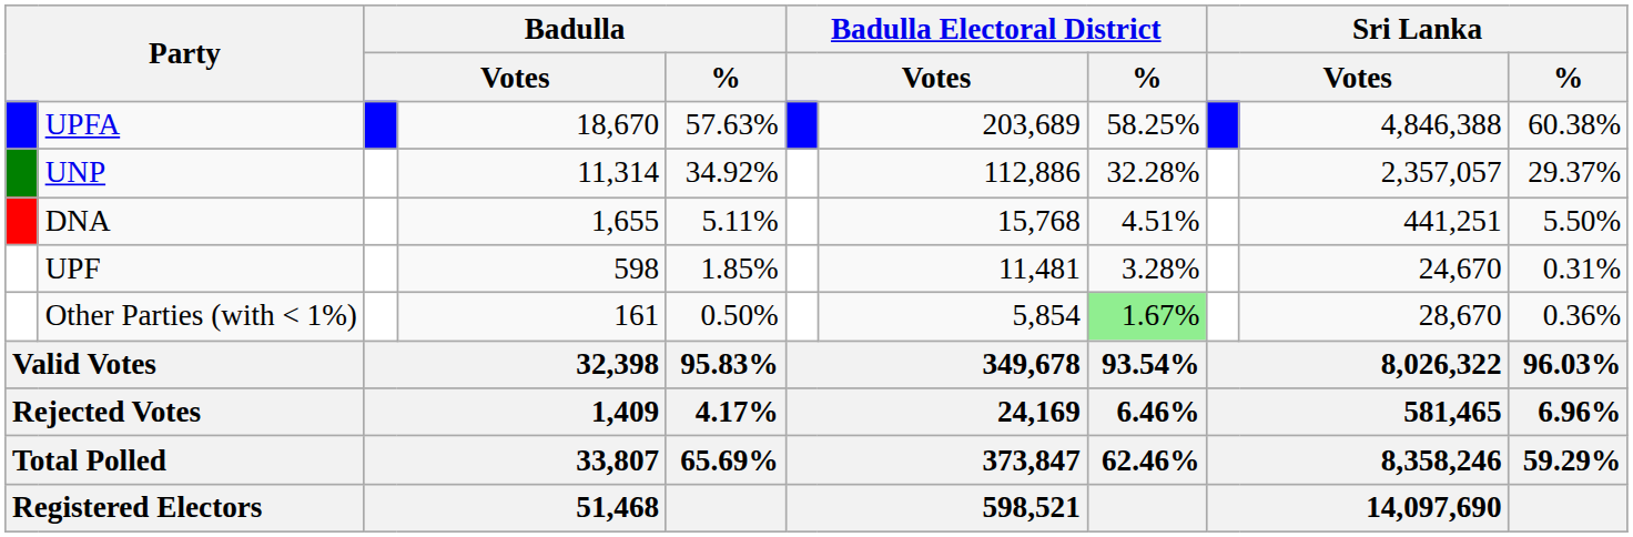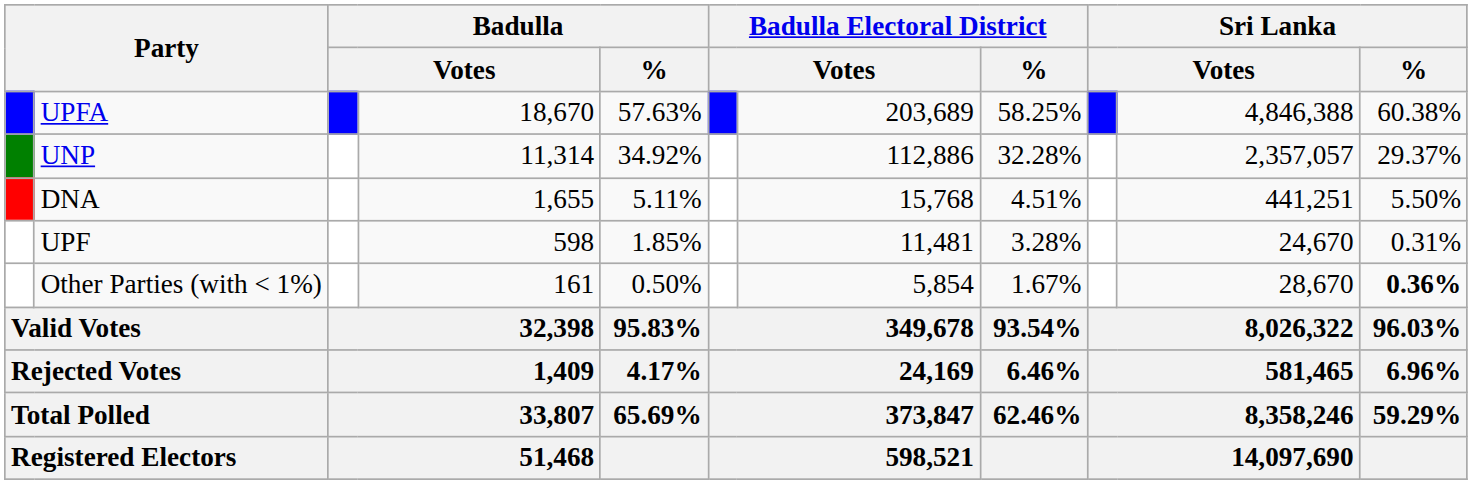Other Parties (with < 1%) | Badulla Electoral District / %: lightgreen background -> no background
Other Parties (with < 1%) | Sri Lanka / %: normal -> bold
